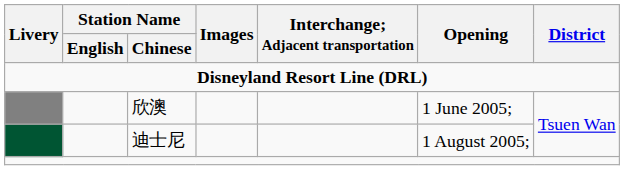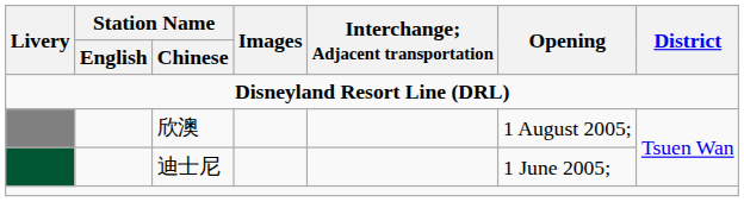欣澳 | Opening: 1 June 2005; -> 1 August 2005;
迪士尼 | Opening: 1 August 2005; -> 1 June 2005;
